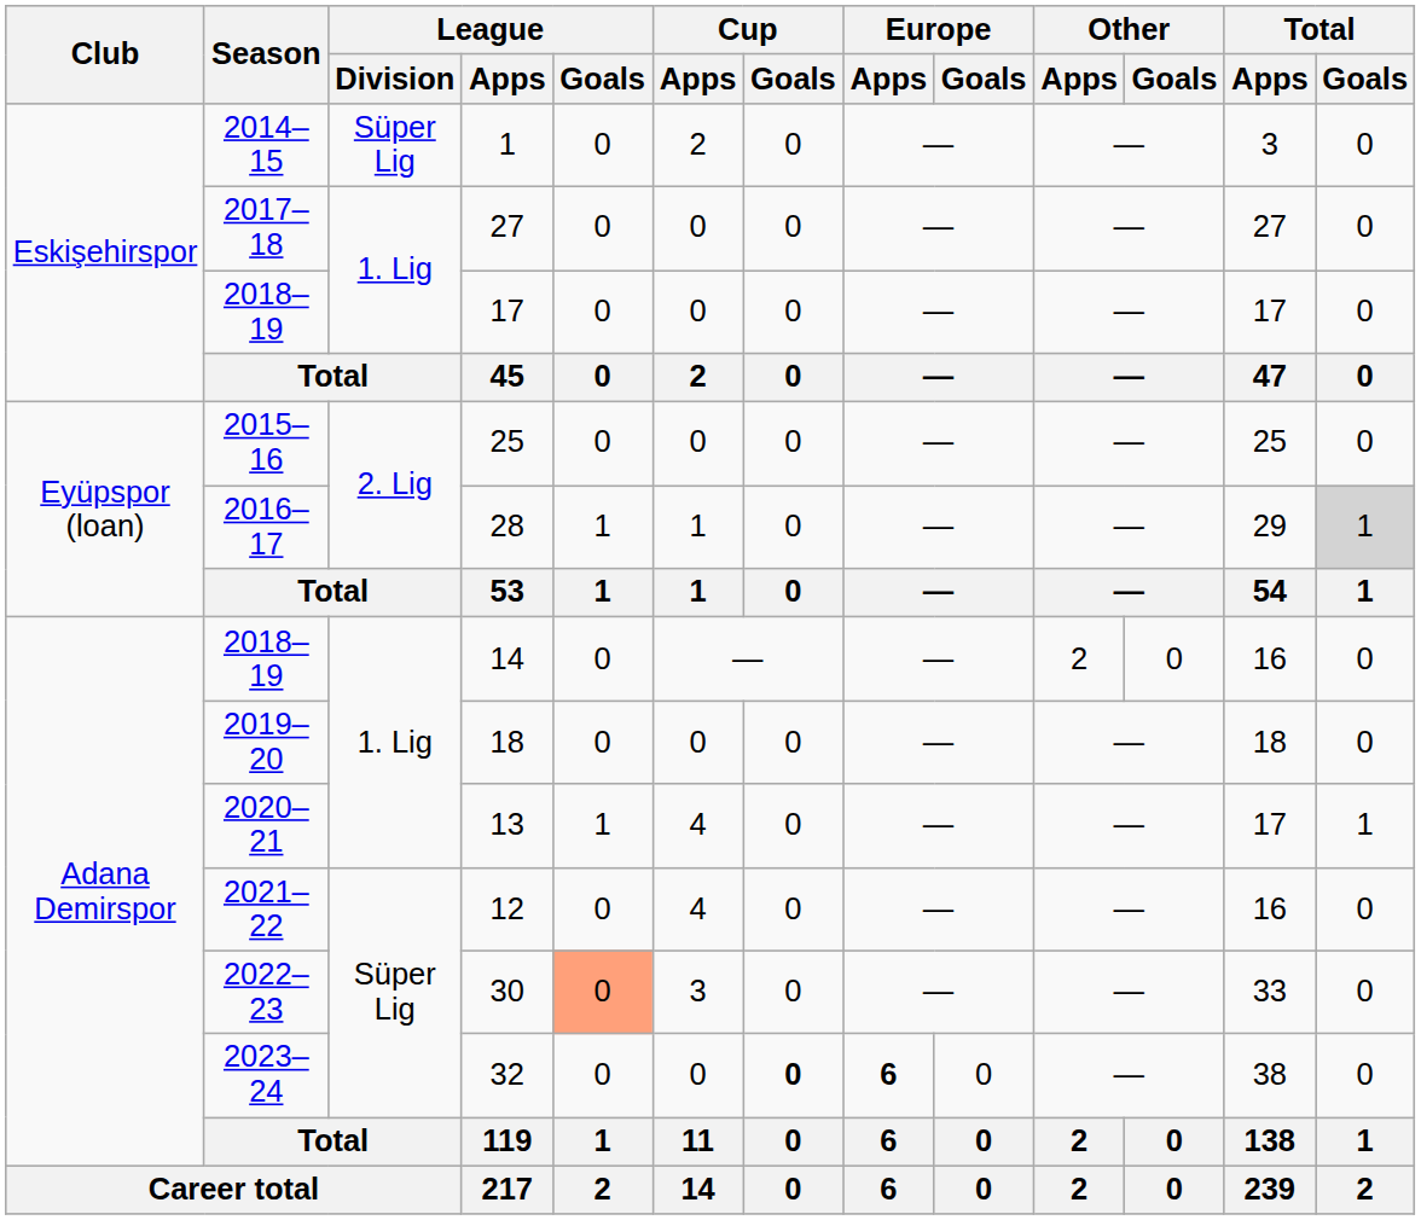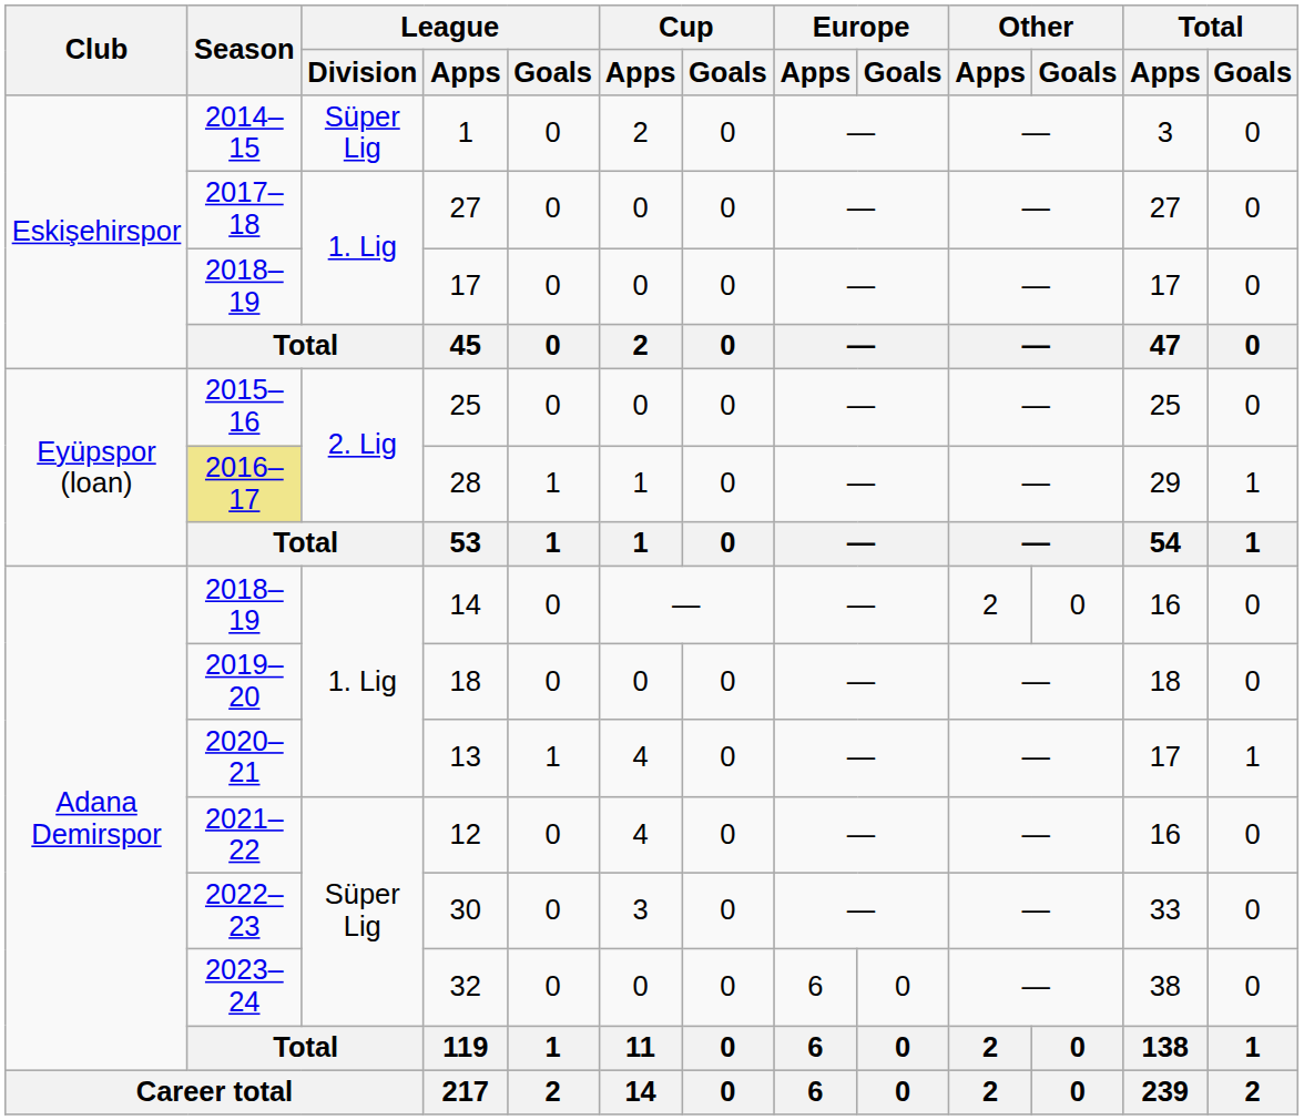28 | Season: no background -> khaki background
28 | Total / Goals: lightgrey background -> no background
30 | League / Goals: lightsalmon background -> no background
32 | Cup / Goals: bold -> normal
32 | Europe / Apps: bold -> normal
